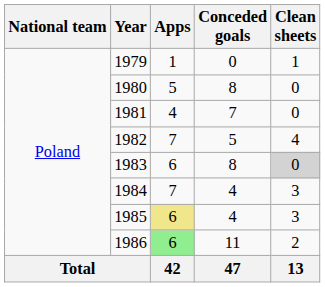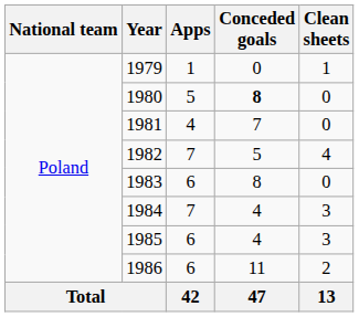1980 | Conceded goals: normal -> bold
1983 | Clean sheets: lightgrey background -> no background
1985 | Apps: khaki background -> no background
1986 | Apps: lightgreen background -> no background
